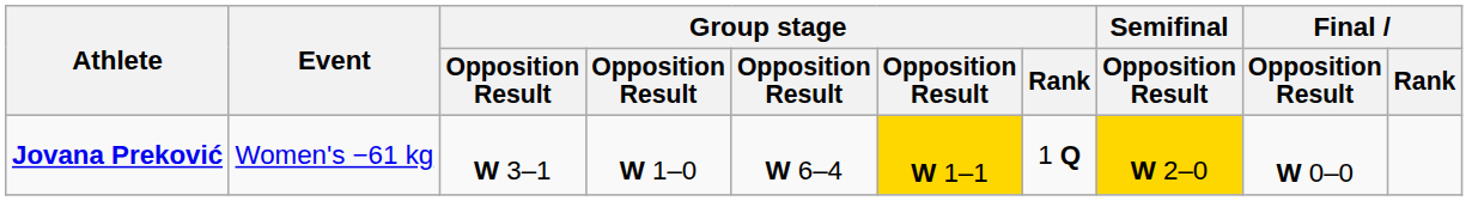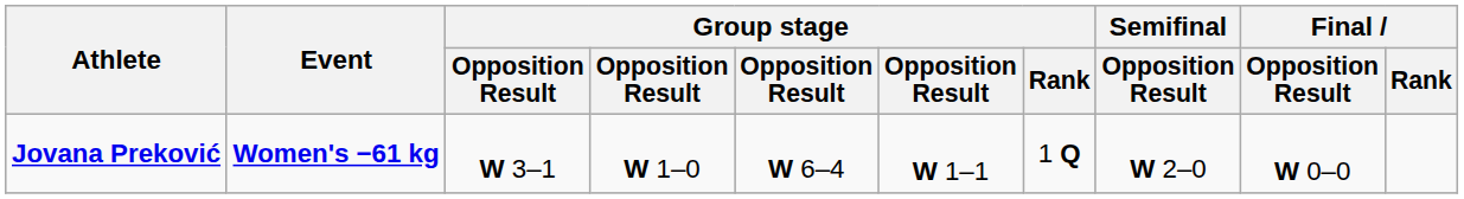Jovana Preković | Event: normal -> bold
Jovana Preković | column 6: gold background -> no background
Jovana Preković | Semifinal / Opposition Result: gold background -> no background
